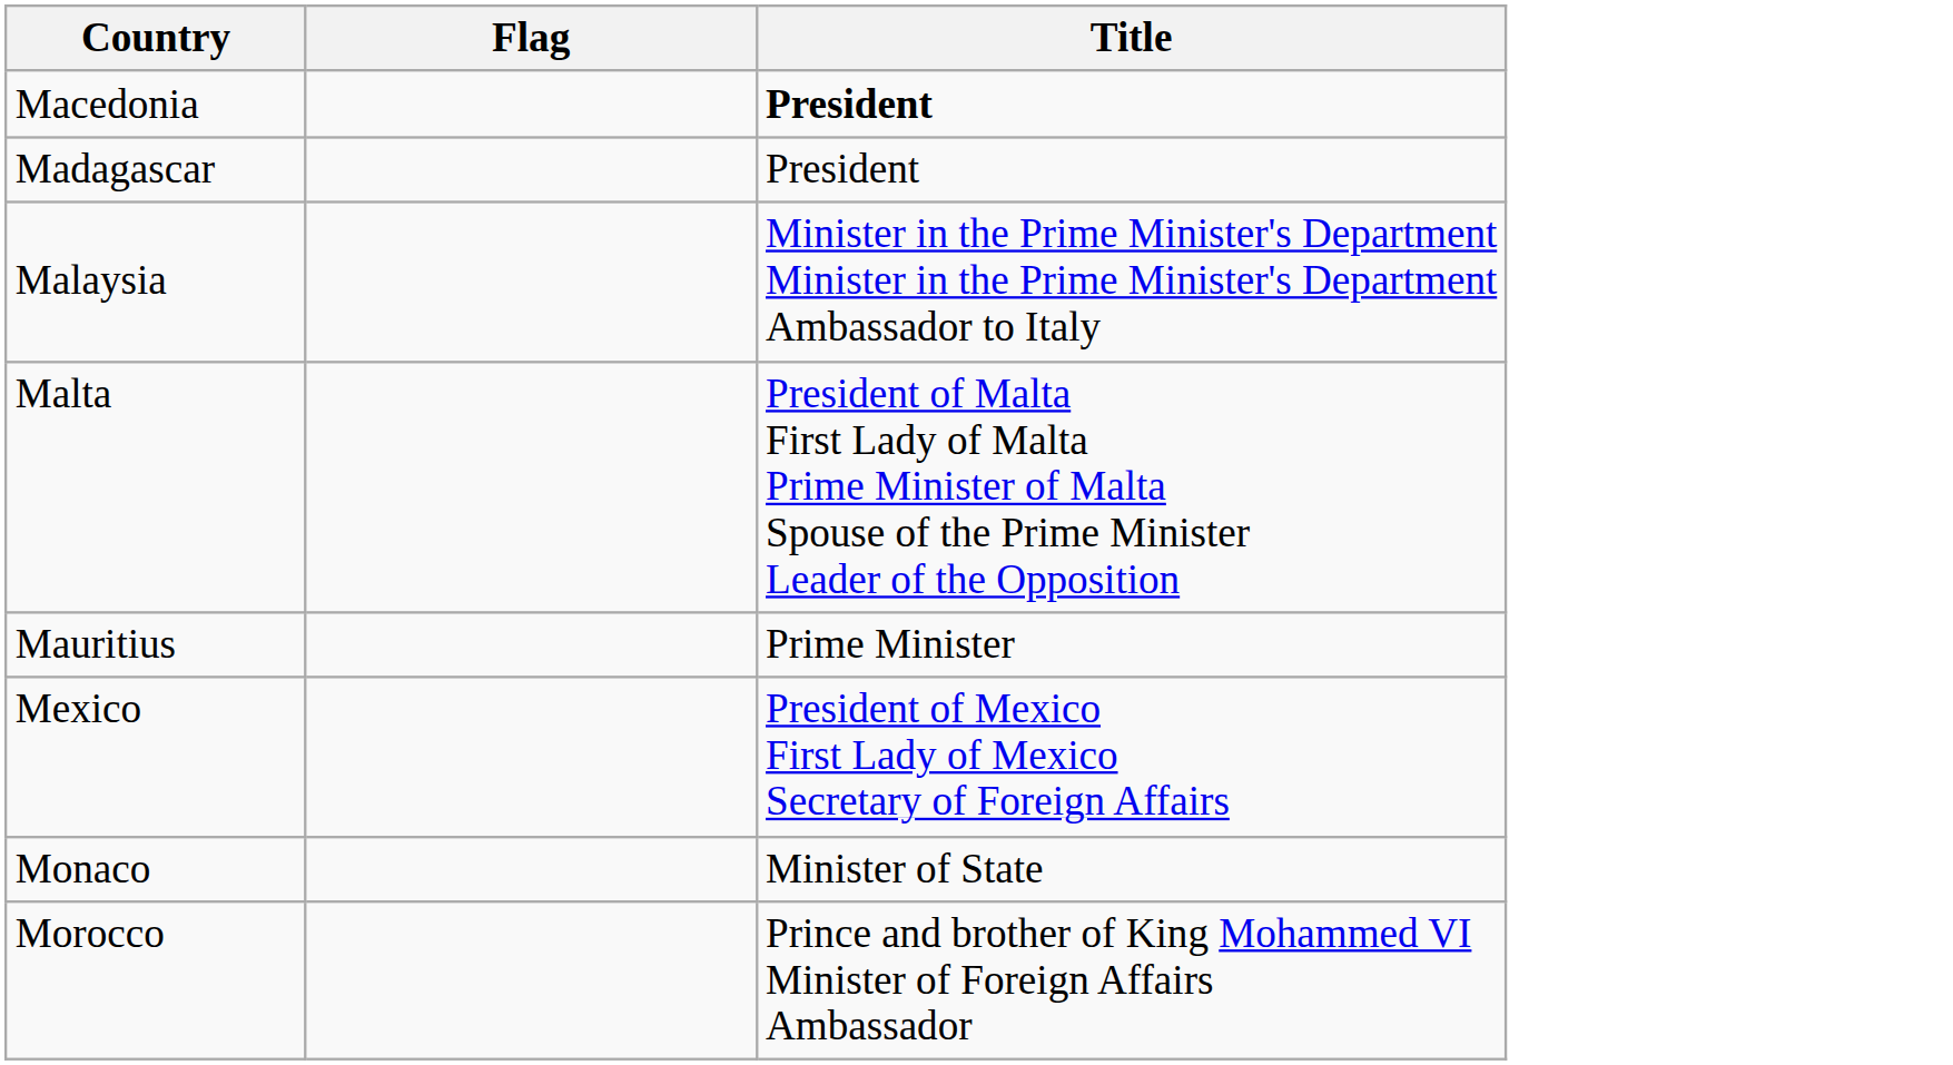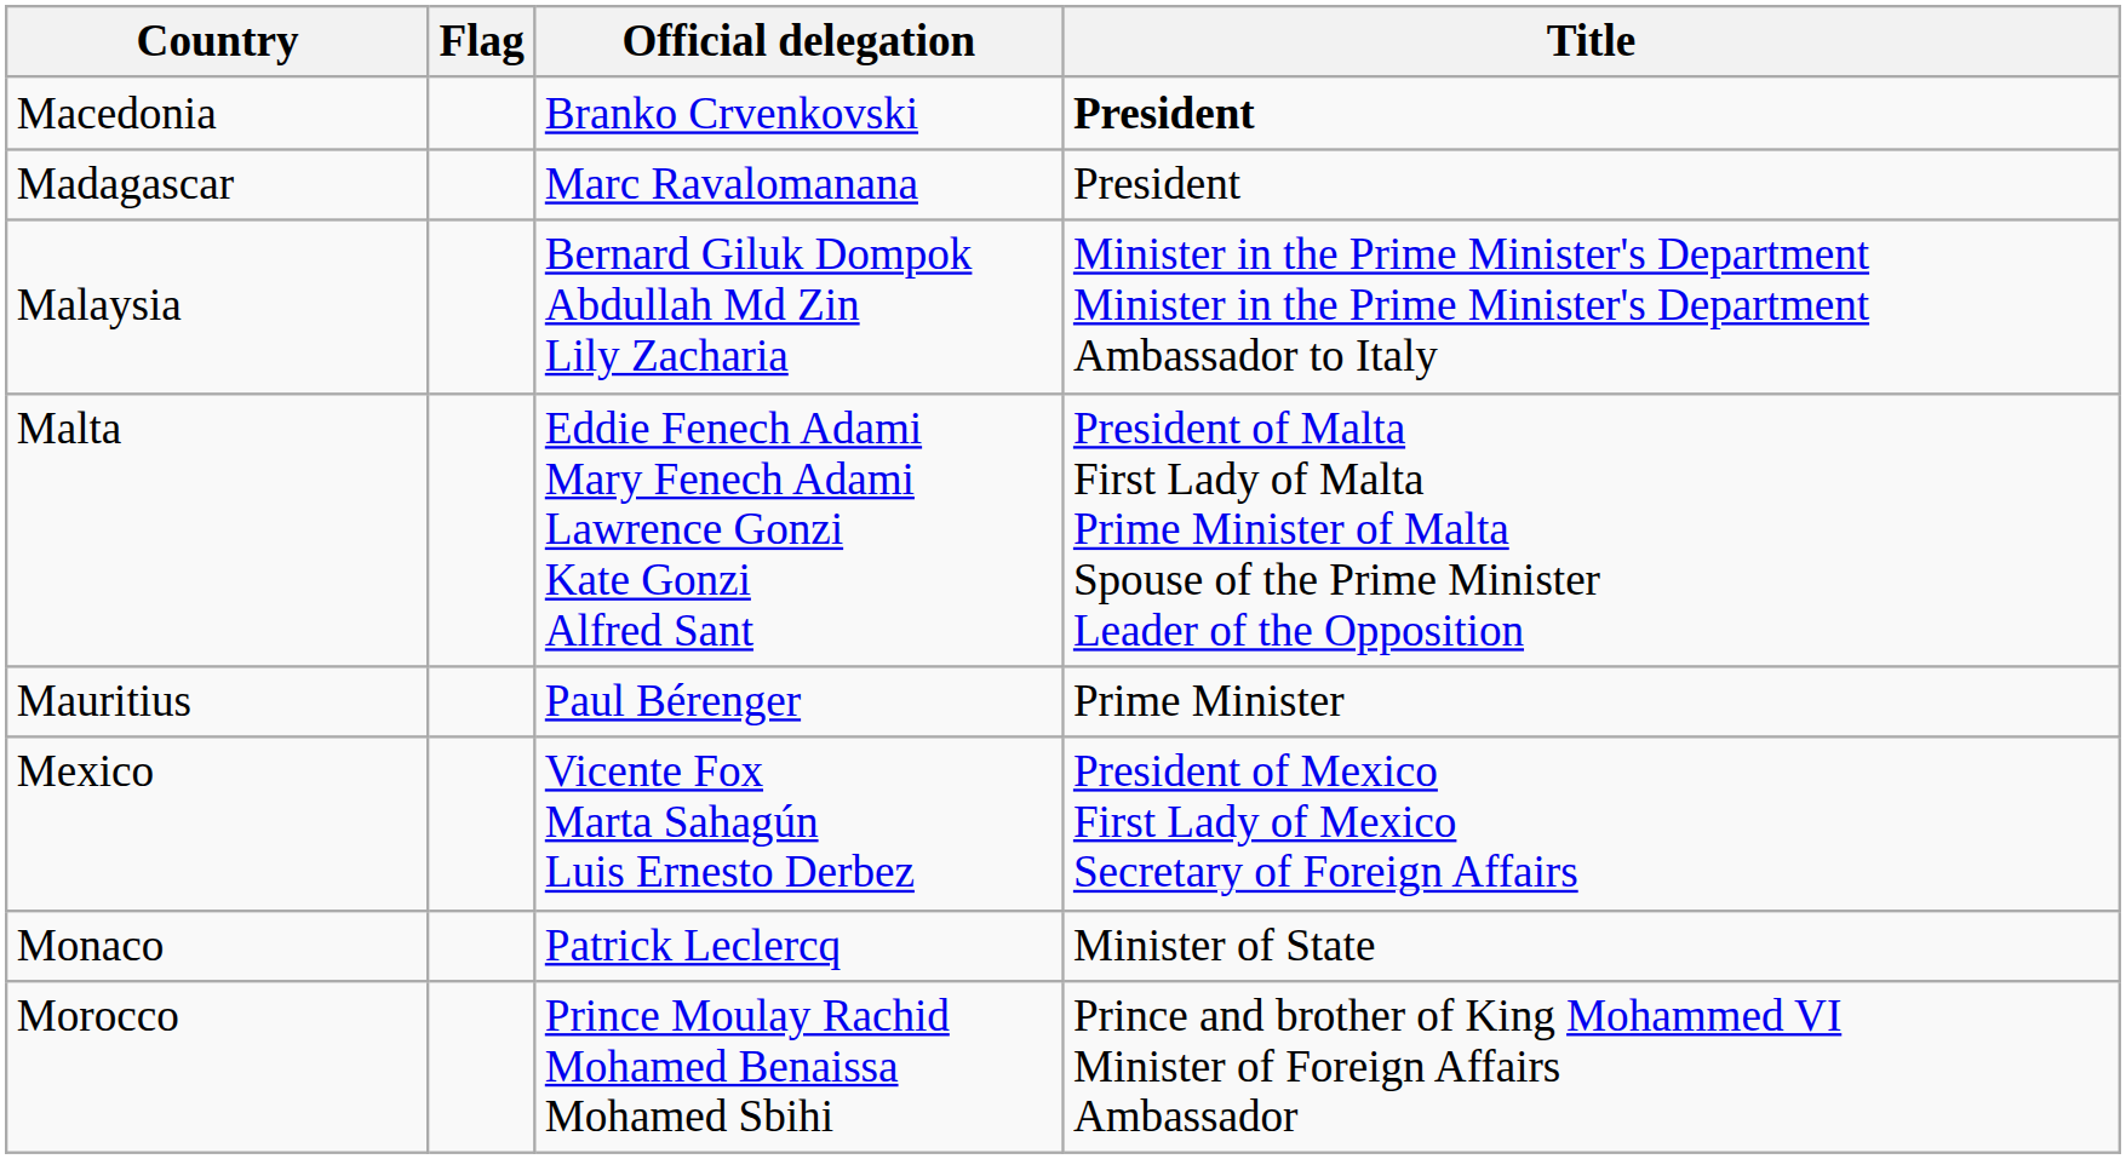+ column: Official delegation | Branko Crvenkovski | Marc Ravalomanana | Bernard Giluk Dompok Abdullah Md Zin Lily Zacharia | Eddie Fenech Adami Mary Fenech Adami Lawrence Gonzi Kate Gonzi Alfred Sant | Paul Bérenger | Vicente Fox Marta Sahagún Luis Ernesto Derbez | Patrick Leclercq | Prince Moulay Rachid Mohamed Benaissa Mohamed Sbihi
